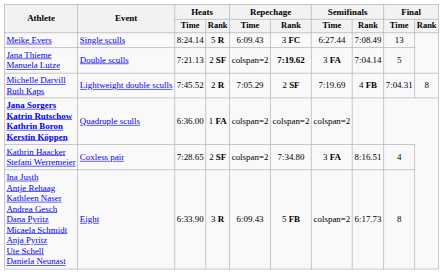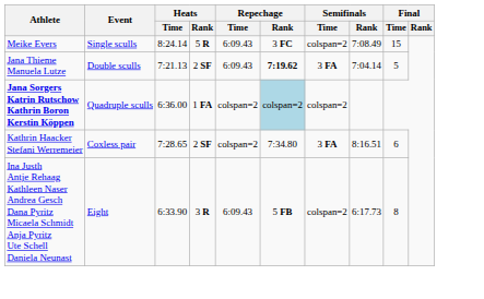Meike Evers | Semifinals / Time: 6:27.44 -> colspan=2
Meike Evers | Final / Time: 13 -> 15
Jana Thieme Manuela Lutze | Repechage / Time: colspan=2 -> 6:09.43
- row: Michelle Darvill Ruth Kaps | Lightweight double sculls | 7:45.52 | 2 R | 7:05.29 | 2 SF | 7:19.69 | 4 FB | 7:04.31 | 8
Jana Sorgers Katrin Rutschow Kathrin Boron Kerstin Köppen | Repechage / Rank: no background -> lightblue background
Kathrin Haacker Stefani Werremeier | Final / Time: 4 -> 6
